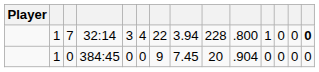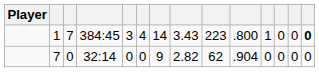row 2 | column 4: 32:14 -> 384:45
row 2 | column 7: 22 -> 14
row 2 | column 8: 3.94 -> 3.43
row 2 | column 9: 228 -> 223
row 3 | column 2: 1 -> 7
row 3 | column 4: 384:45 -> 32:14
row 3 | column 8: 7.45 -> 2.82
row 3 | column 9: 20 -> 62
